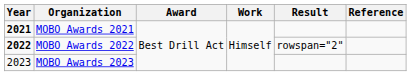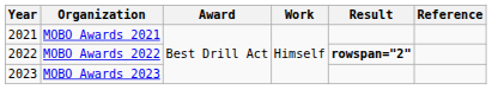MOBO Awards 2021 | Year: bold -> normal
MOBO Awards 2022 | Year: bold -> normal
MOBO Awards 2022 | Result: normal -> bold
